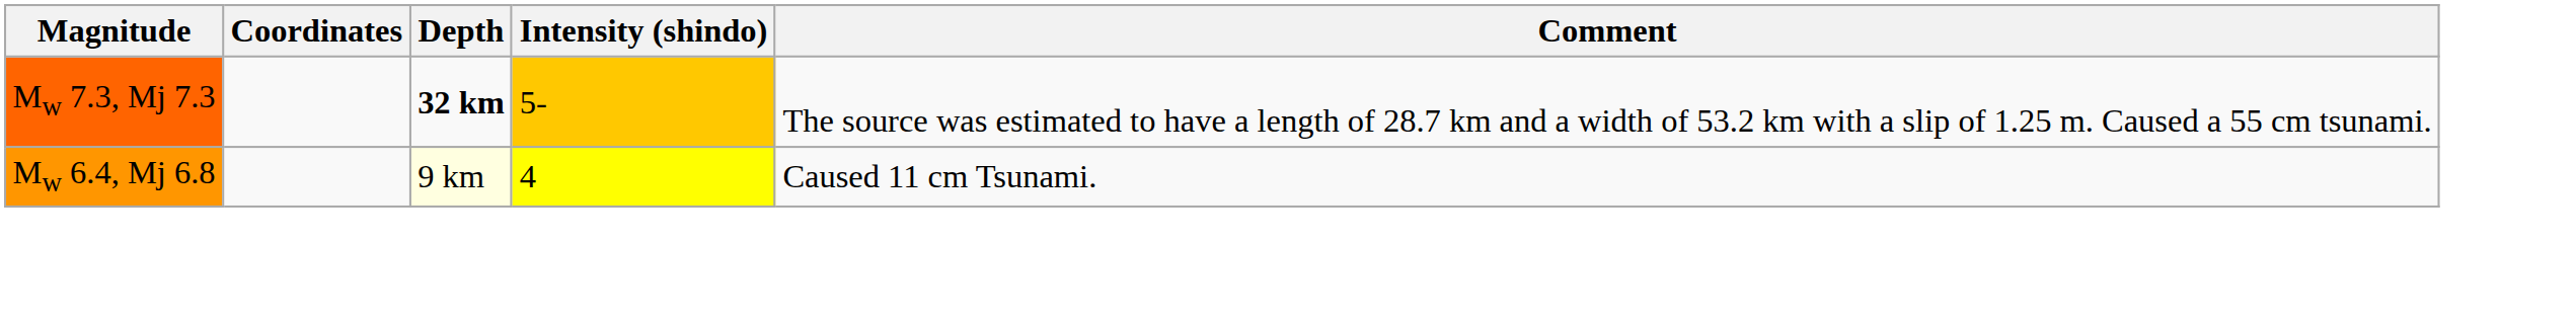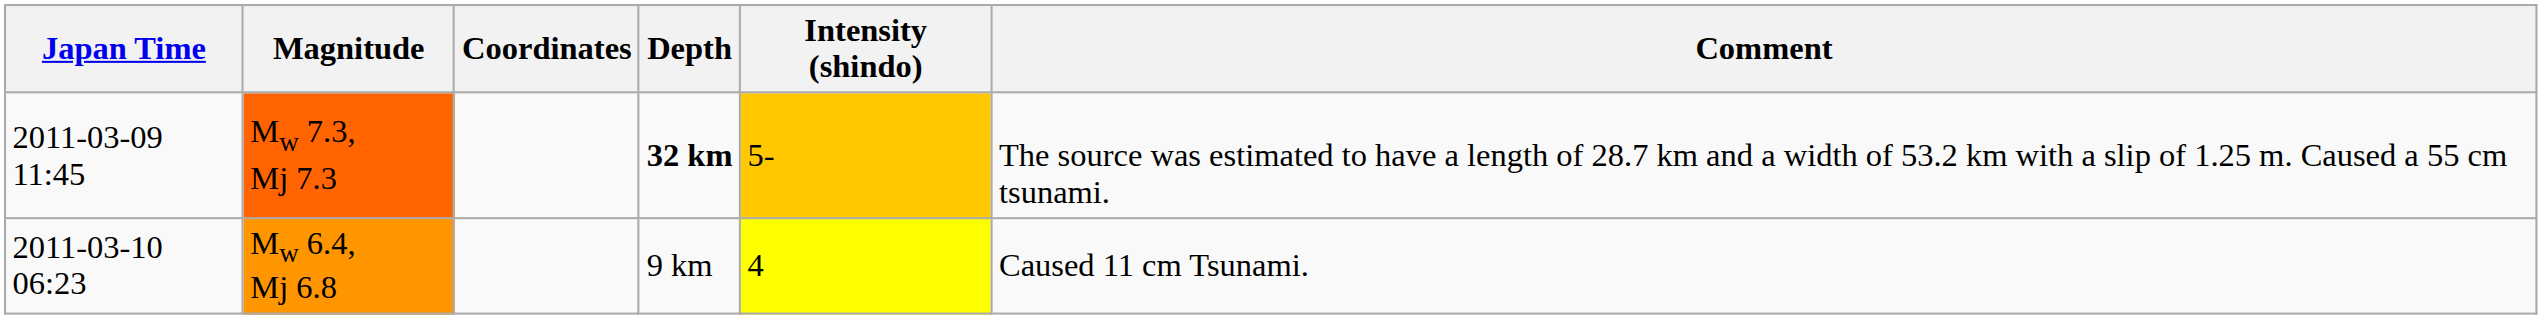+ column: Japan Time | 2011-03-09 11:45 | 2011-03-10 06:23
Mw 6.4, Mj 6.8 | Depth: lightyellow background -> no background
